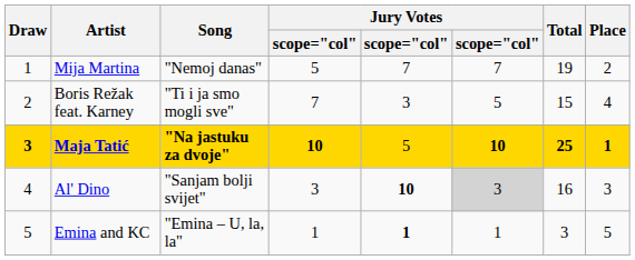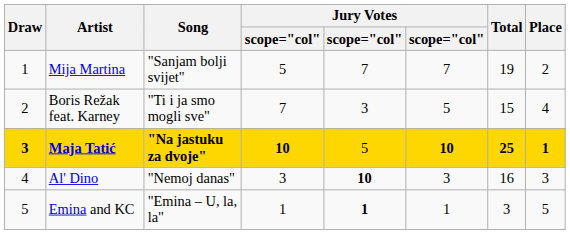Mija Martina | Song: "Nemoj danas" -> "Sanjam bolji svijet"
Al' Dino | Song: "Sanjam bolji svijet" -> "Nemoj danas"
Al' Dino | column 6: lightgrey background -> no background
